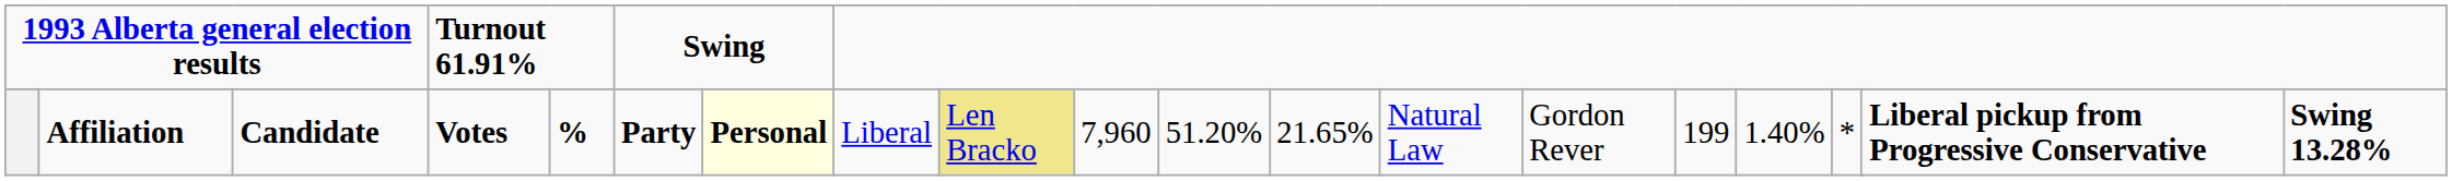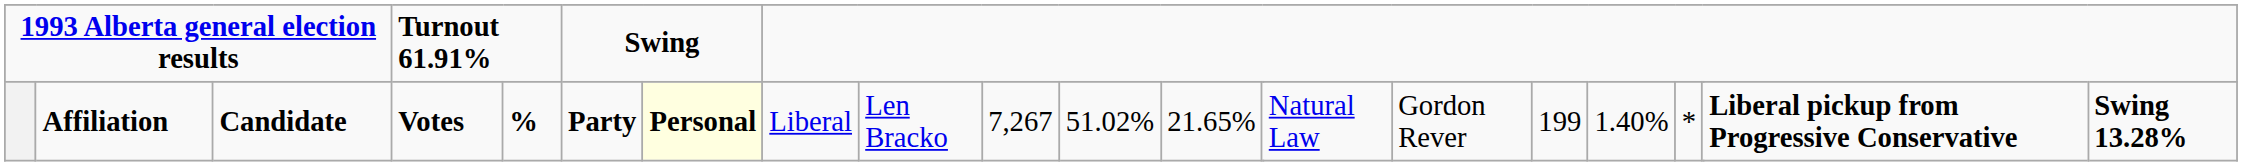Affiliation | column 9: khaki background -> no background
Affiliation | column 10: 7,960 -> 7,267
Affiliation | column 11: 51.20% -> 51.02%
